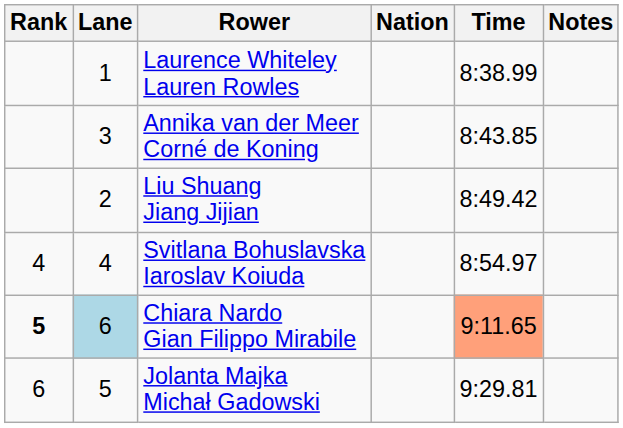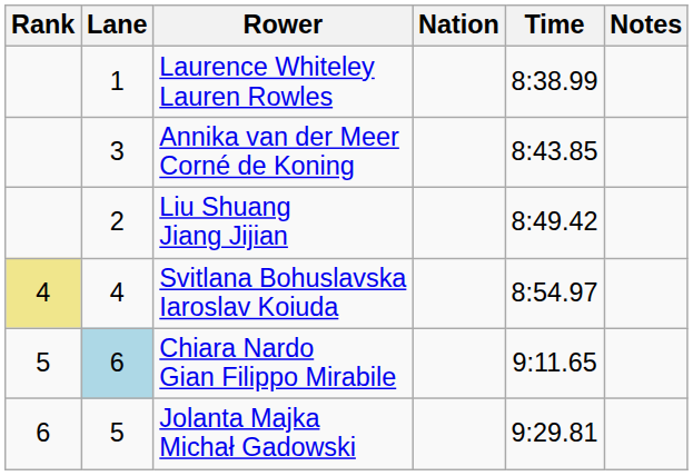Svitlana Bohuslavska Iaroslav Koiuda | Rank: no background -> khaki background
Chiara Nardo Gian Filippo Mirabile | Rank: bold -> normal
Chiara Nardo Gian Filippo Mirabile | Time: lightsalmon background -> no background
